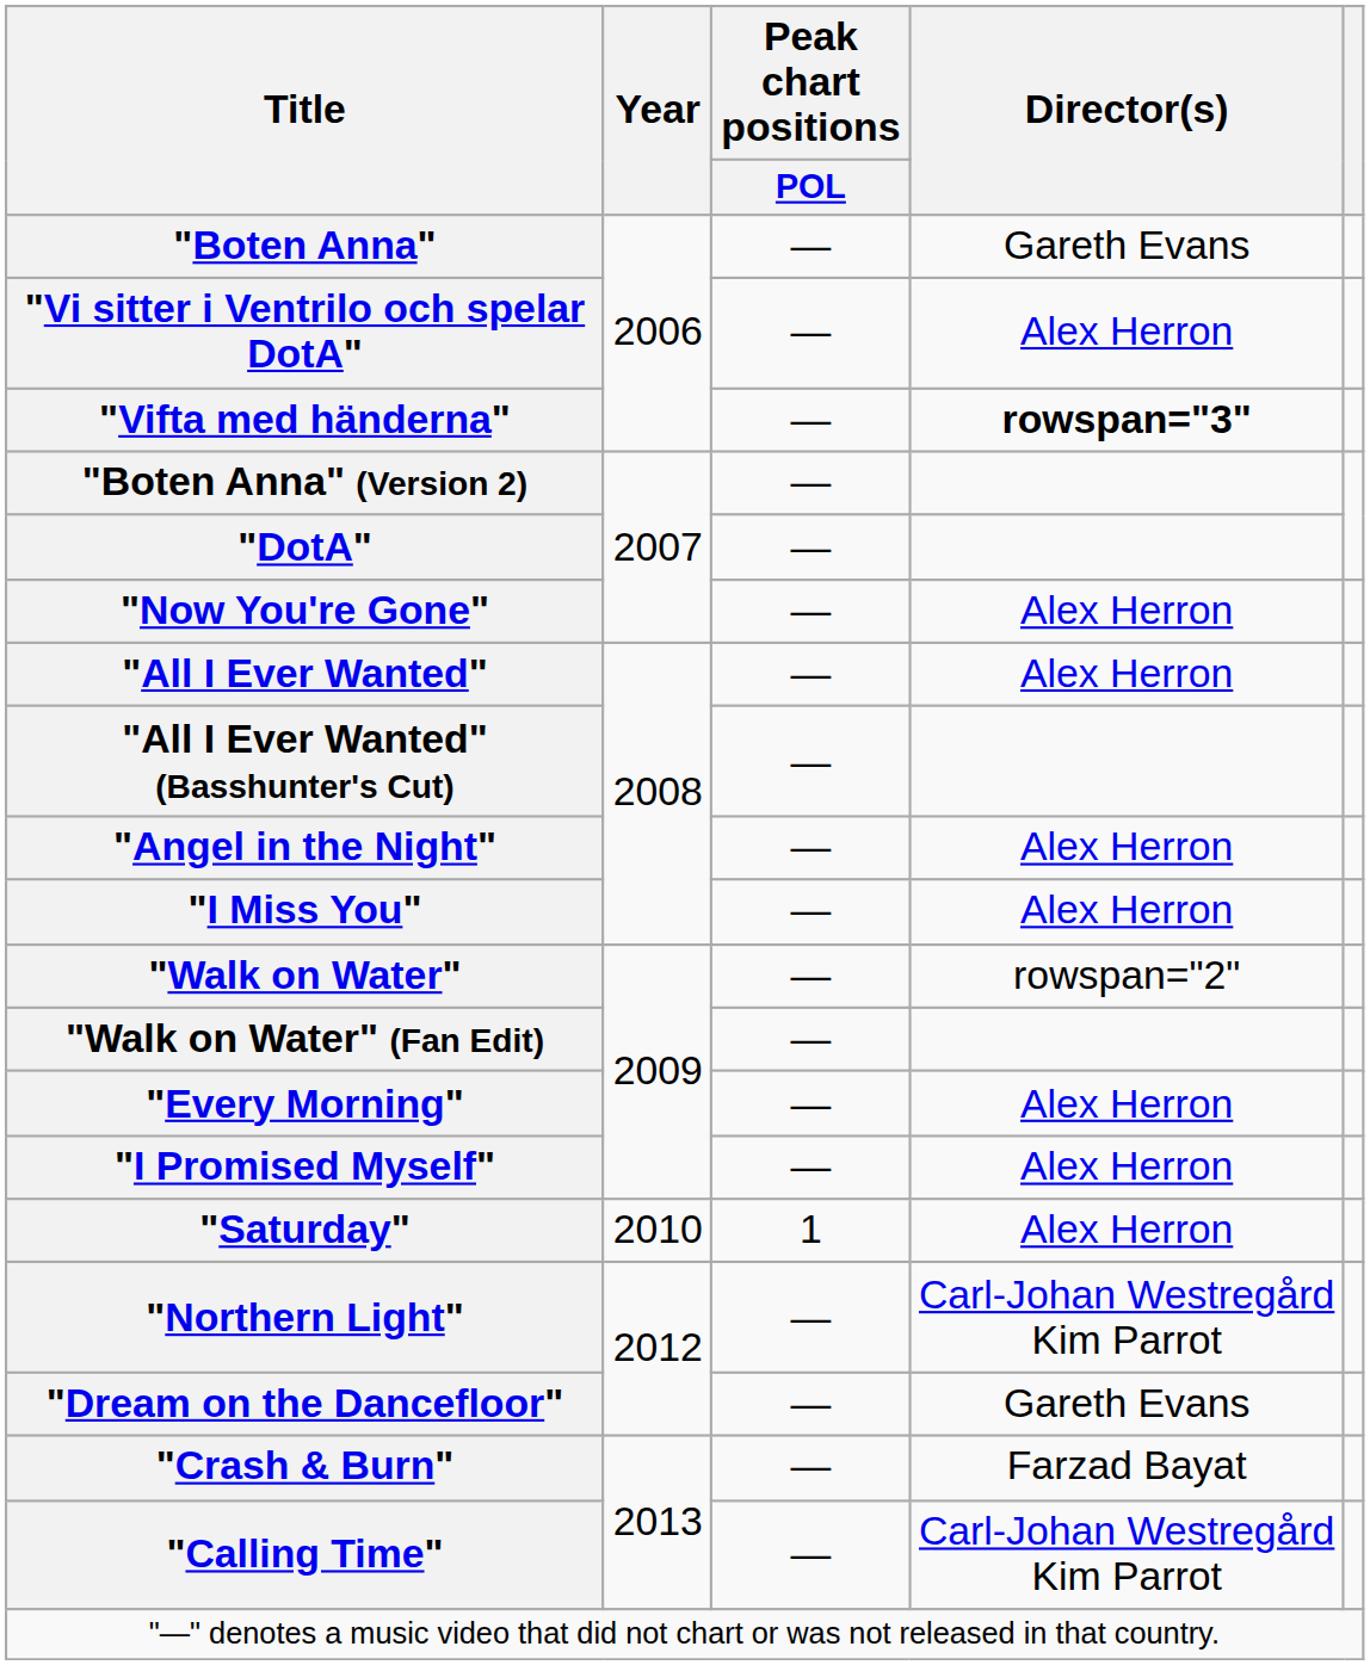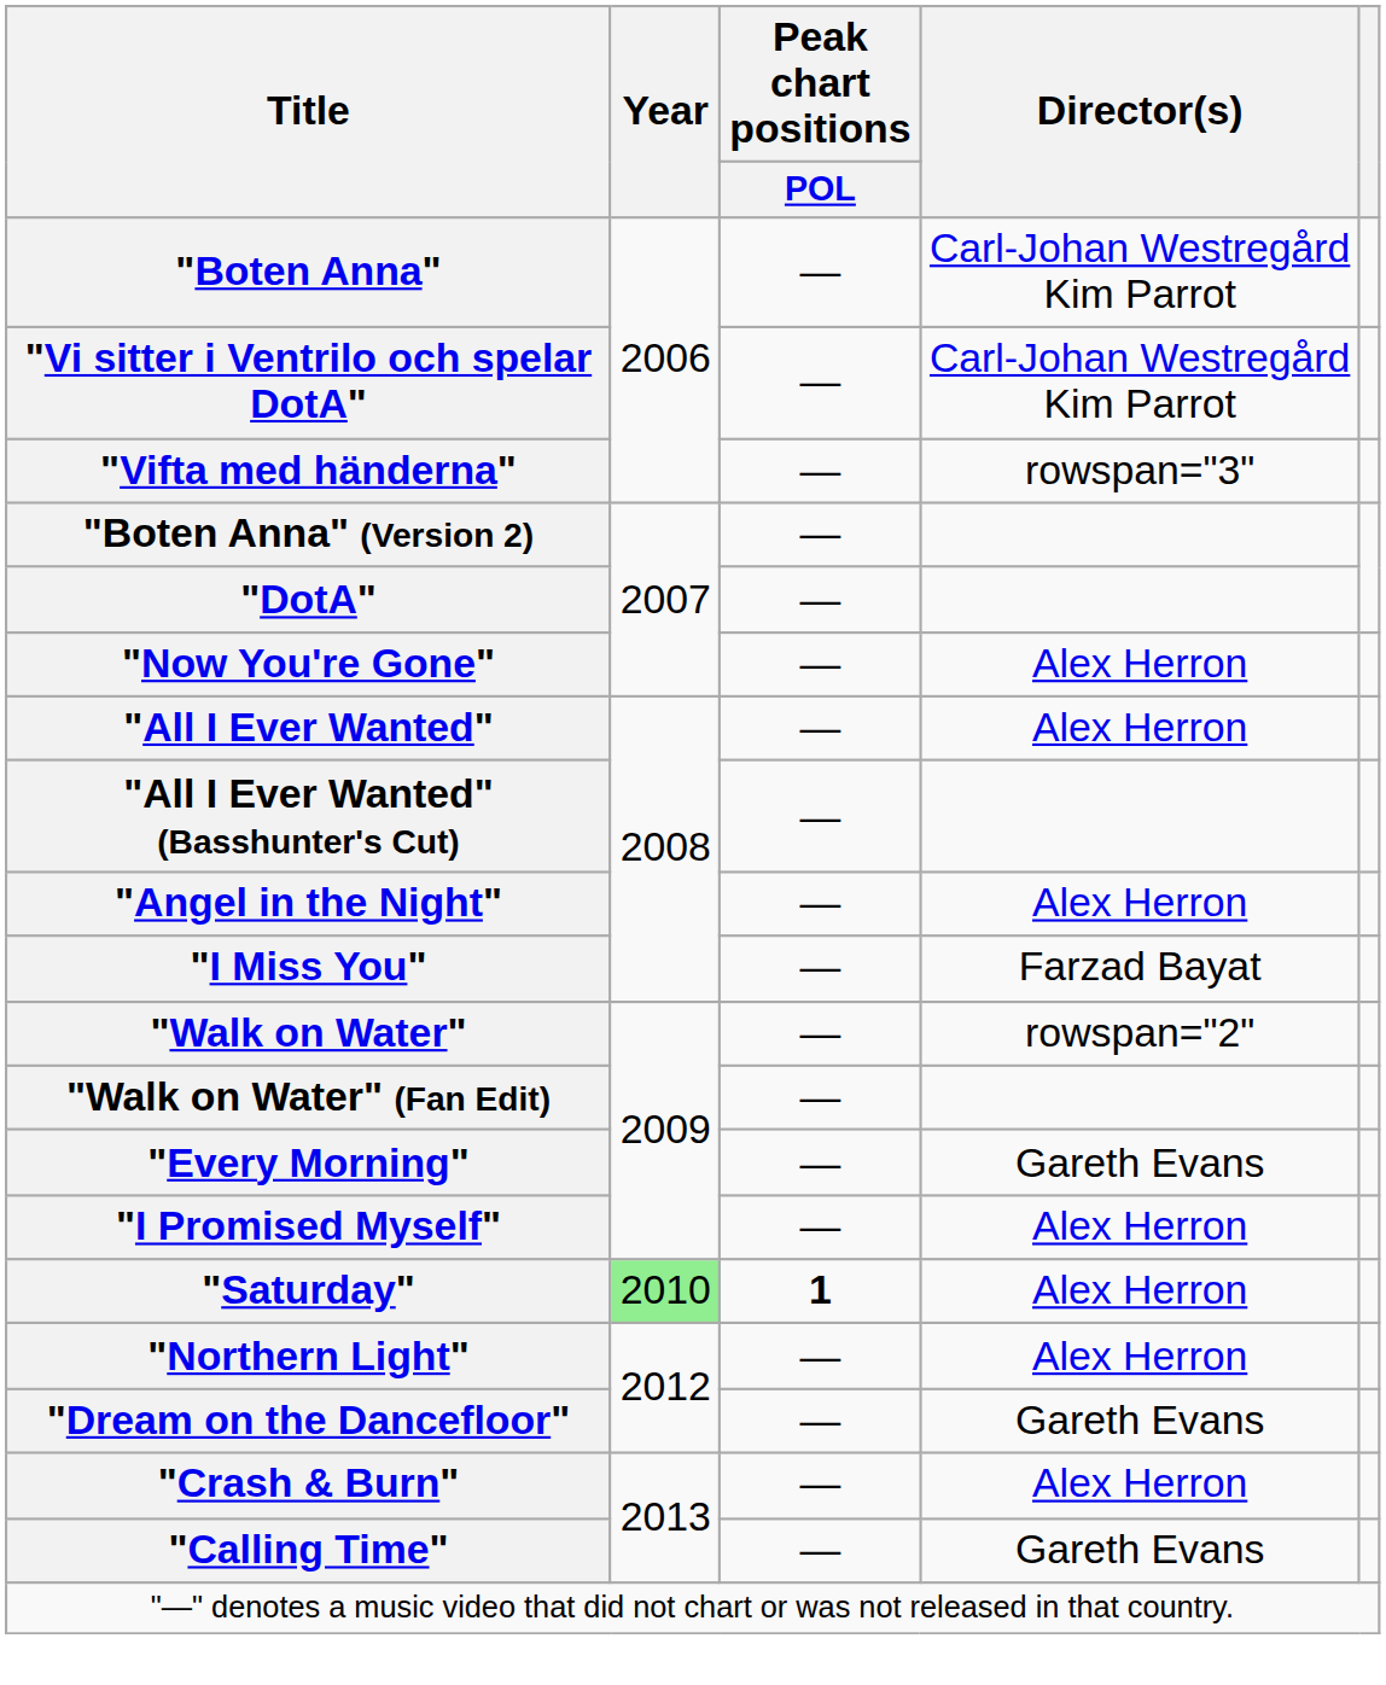"Boten Anna" | Director(s): Gareth Evans -> Carl-Johan Westregård Kim Parrot
"Vi sitter i Ventrilo och spelar DotA" | Director(s): Alex Herron -> Carl-Johan Westregård Kim Parrot
"Vifta med händerna" | Director(s): bold -> normal
"I Miss You" | Director(s): Alex Herron -> Farzad Bayat
"Every Morning" | Director(s): Alex Herron -> Gareth Evans
"Saturday" | Year: no background -> lightgreen background
"Saturday" | Peak chart positions / POL: normal -> bold
"Northern Light" | Director(s): Carl-Johan Westregård Kim Parrot -> Alex Herron
"Crash & Burn" | Director(s): Farzad Bayat -> Alex Herron
"Calling Time" | Director(s): Carl-Johan Westregård Kim Parrot -> Gareth Evans
